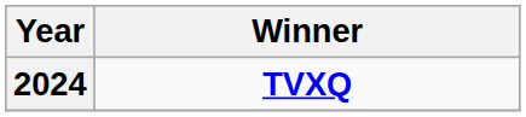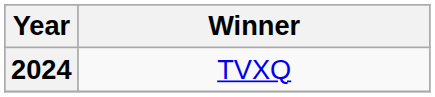2024 | Winner: bold -> normal
